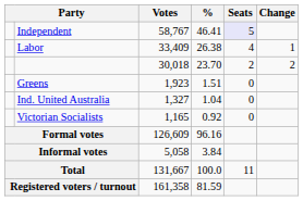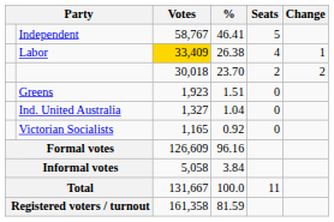Independent | Seats: lavender background -> no background
Labor | Votes: no background -> gold background
